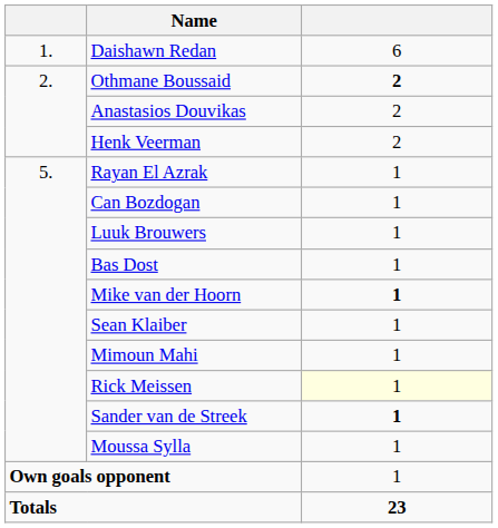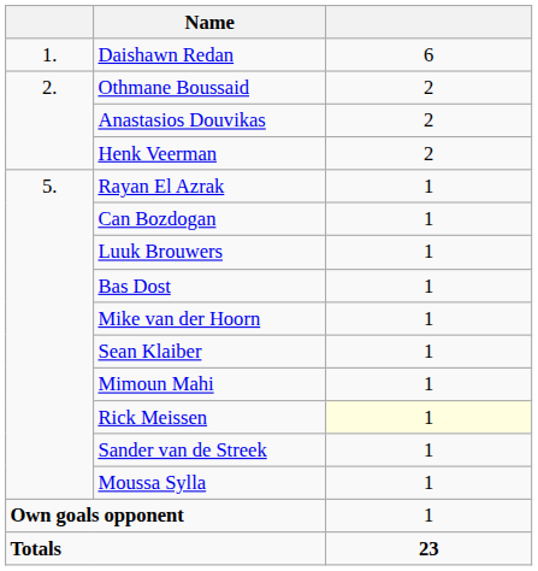Othmane Boussaid | column 3: bold -> normal
Mike van der Hoorn | column 3: bold -> normal
Sander van de Streek | column 3: bold -> normal
